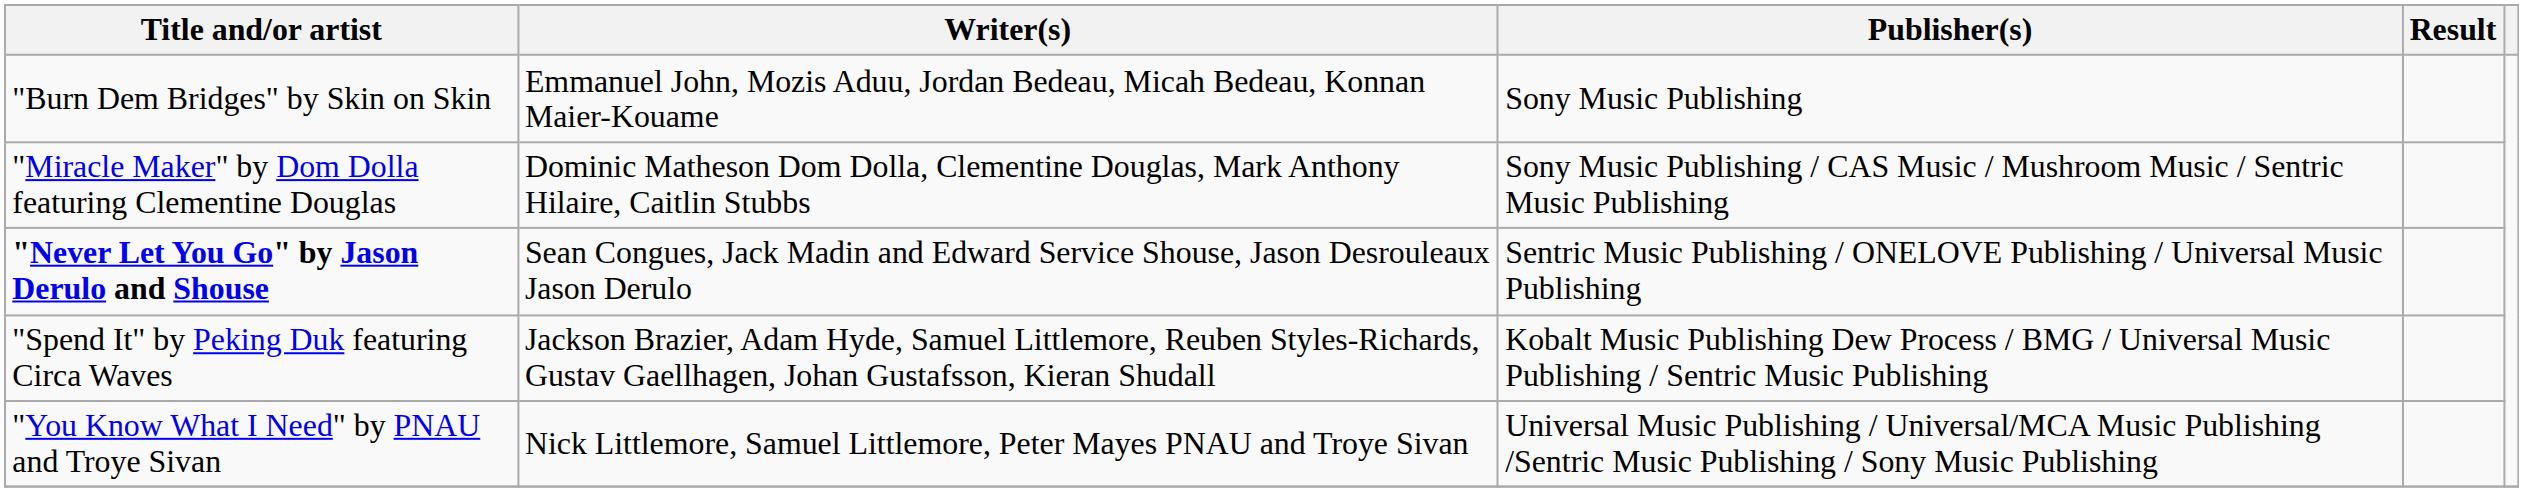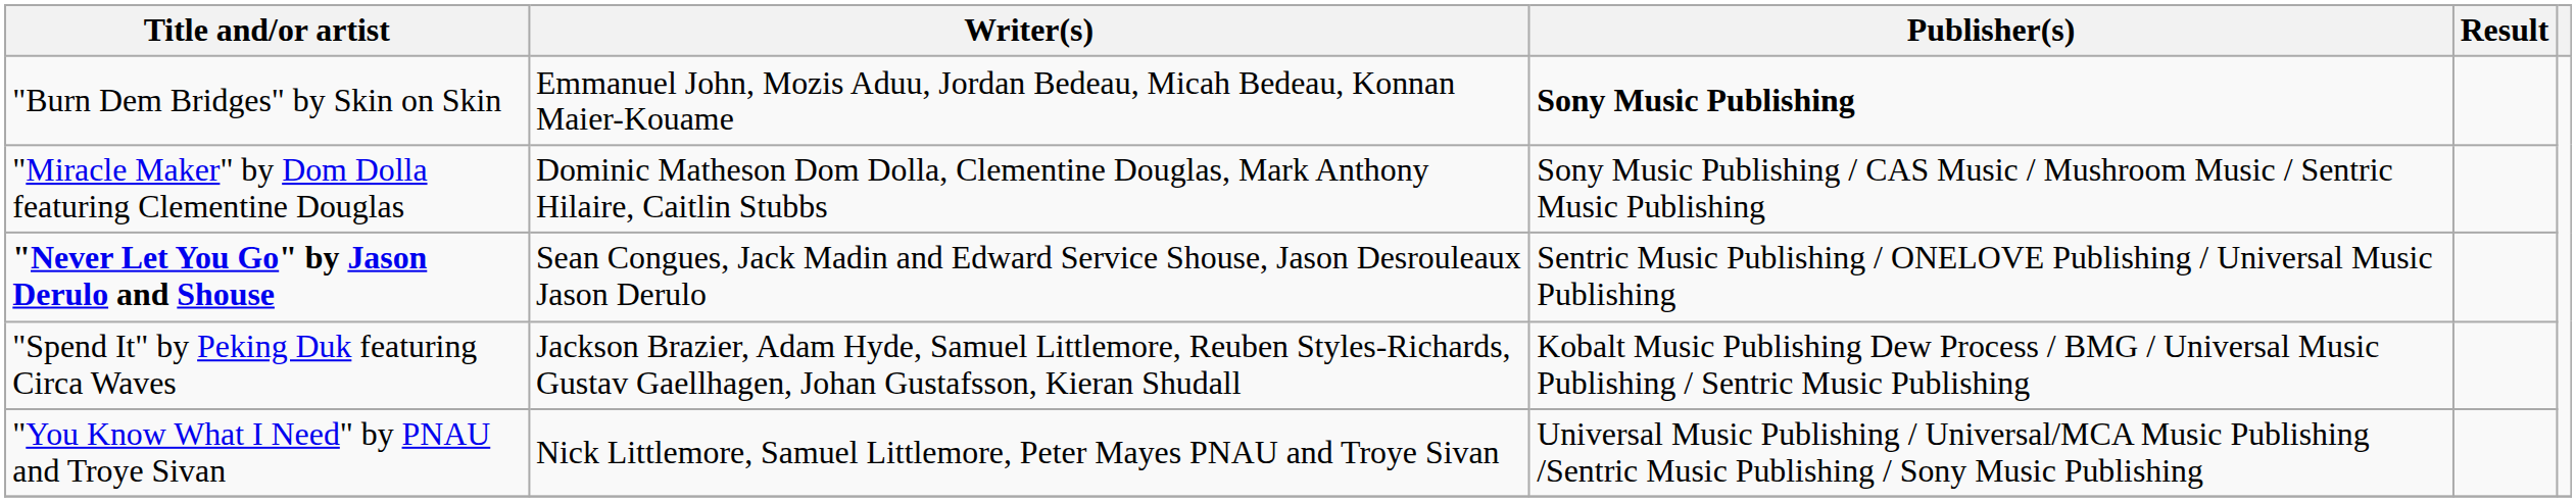"Burn Dem Bridges" by Skin on Skin | Publisher(s): normal -> bold
